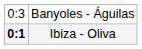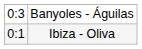Ibiza - Oliva | column 1: bold -> normal
